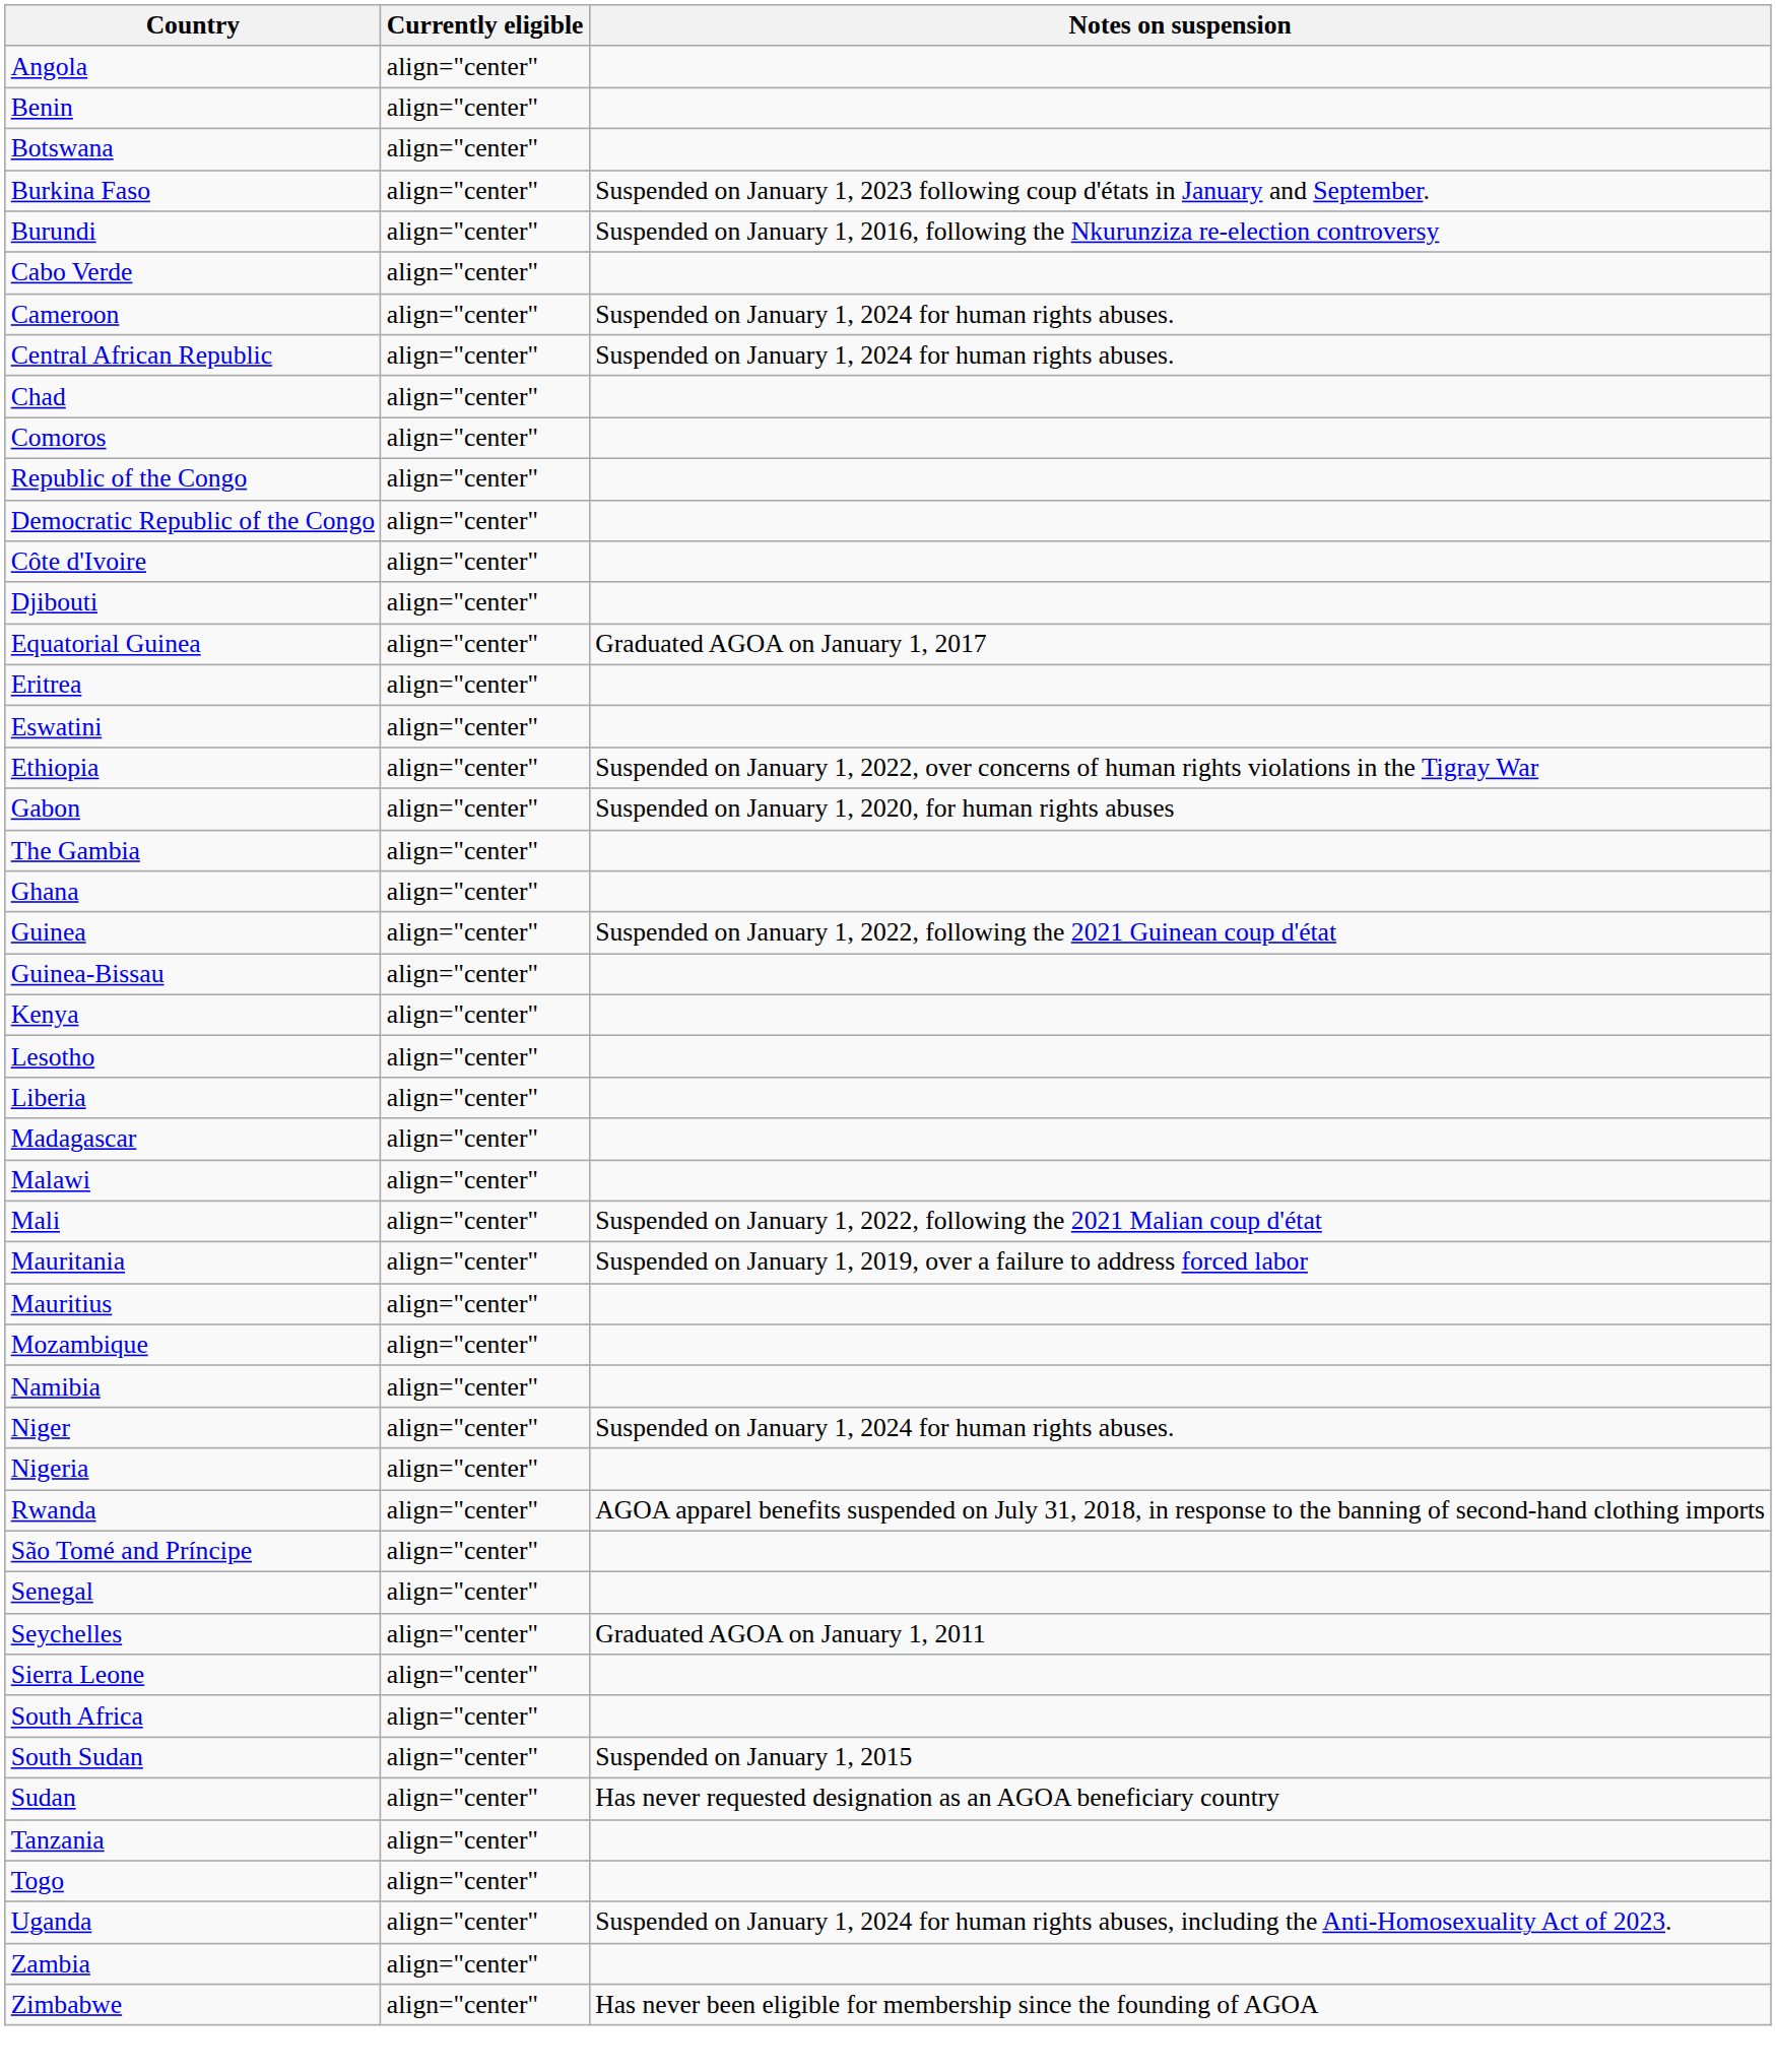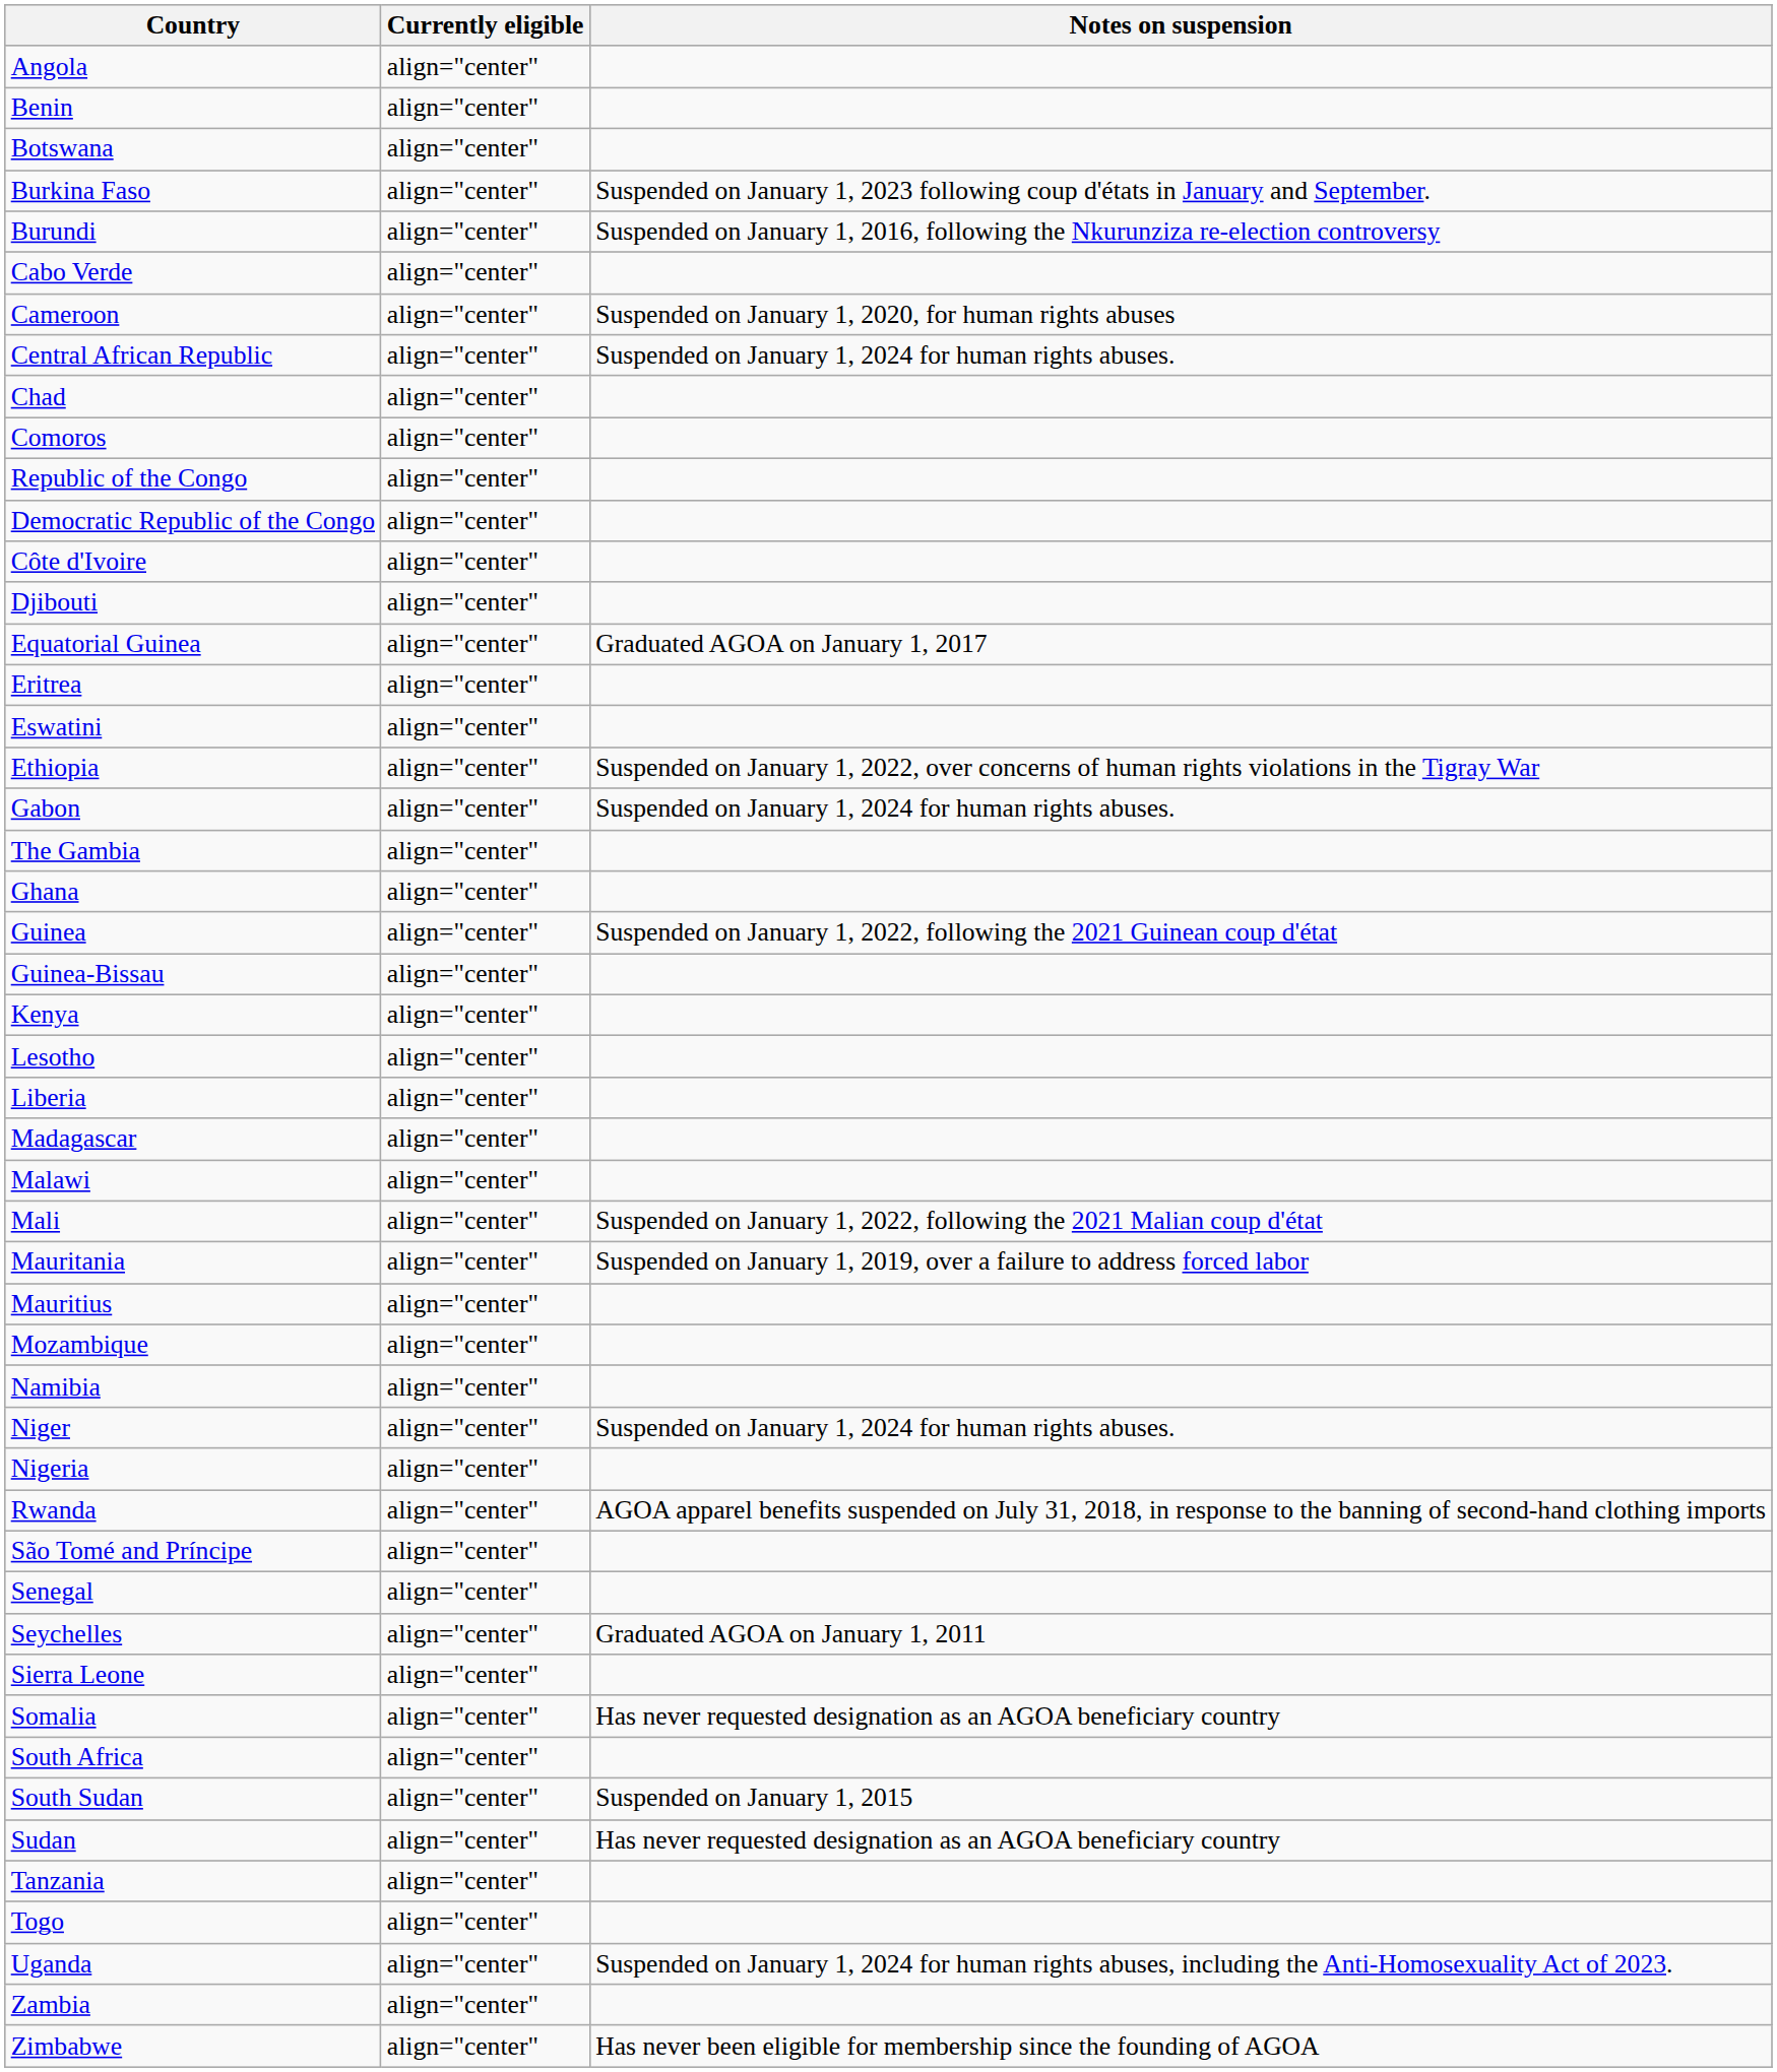Cameroon | Notes on suspension: Suspended on January 1, 2024 for human rights abuses. -> Suspended on January 1, 2020, for human rights abuses
Gabon | Notes on suspension: Suspended on January 1, 2020, for human rights abuses -> Suspended on January 1, 2024 for human rights abuses.
+ row: Somalia | align="center" | Has never requested designation as an AGOA beneficiary country
